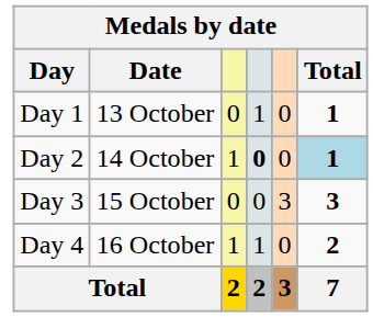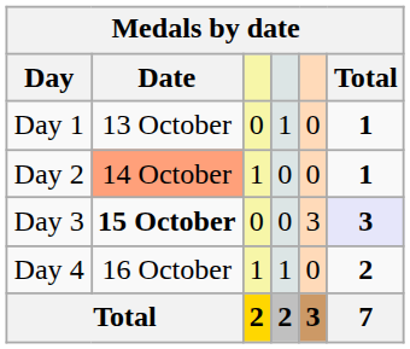Day 2 | Date: no background -> lightsalmon background
Day 2 | column 4: bold -> normal
Day 2 | Total: lightblue background -> no background
Day 3 | Date: normal -> bold
Day 3 | Total: no background -> lavender background
